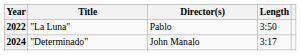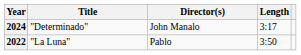rows swapped: 2022 <-> 2024
